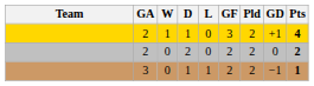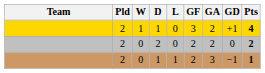columns swapped: Pld <-> GA
